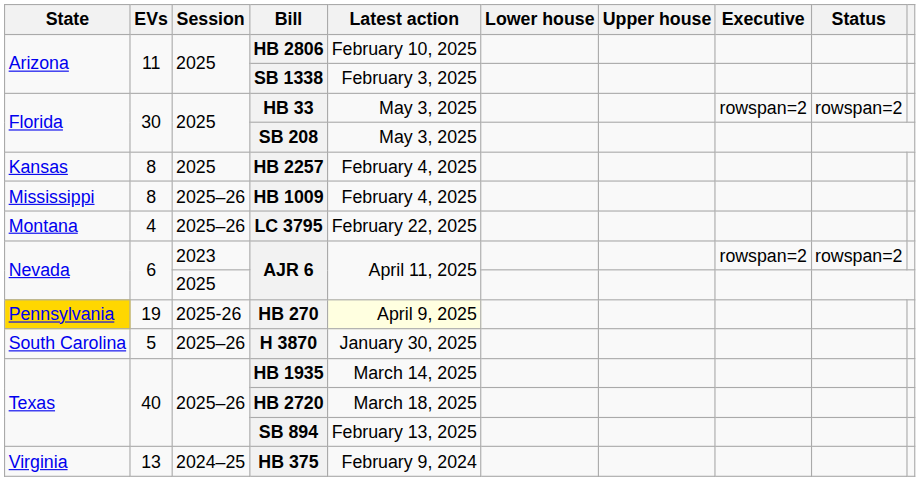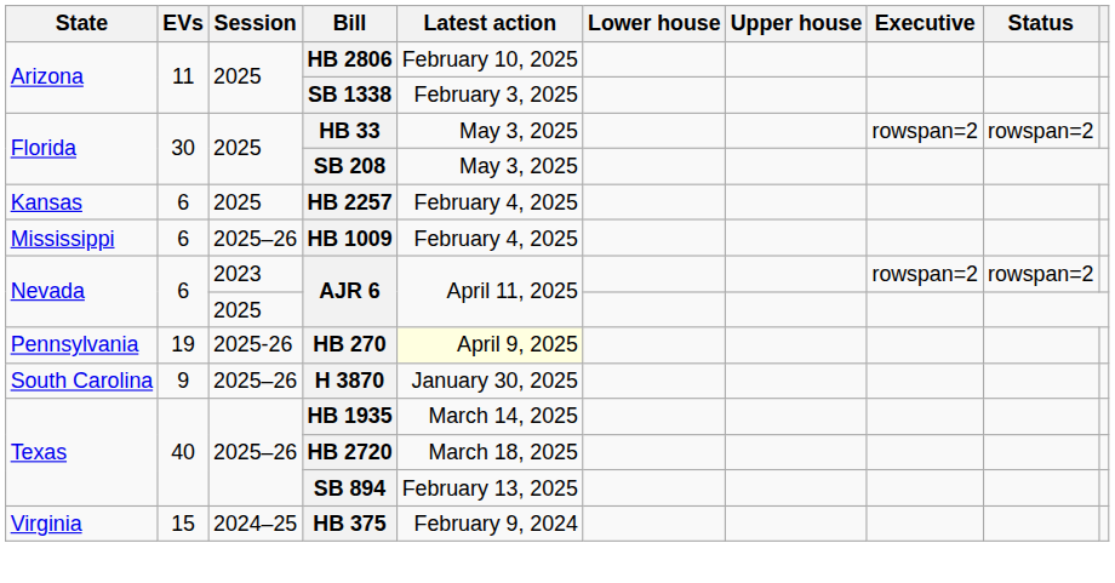HB 2257 | EVs: 8 -> 6
HB 1009 | EVs: 8 -> 6
- row: Montana | 4 | 2025–26 | LC 3795 | February 22, 2025
HB 270 | State: gold background -> no background
H 3870 | EVs: 5 -> 9
HB 375 | EVs: 13 -> 15
